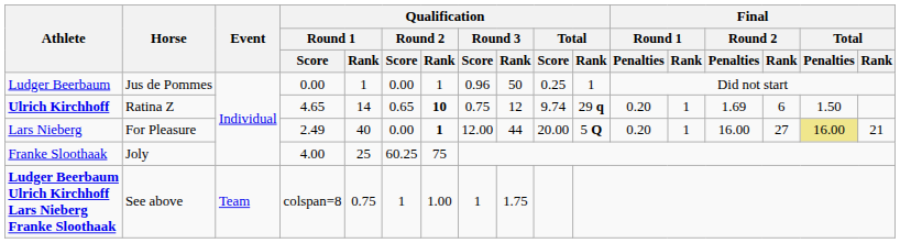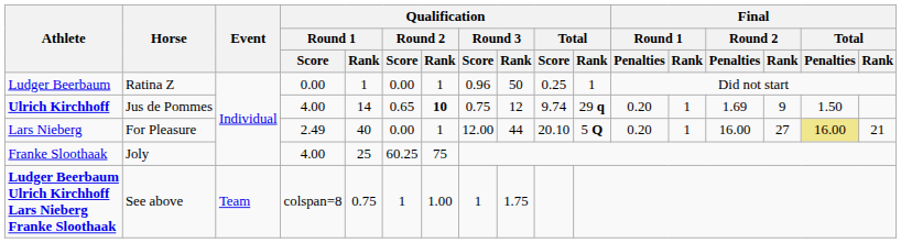Ludger Beerbaum | Horse: Jus de Pommes -> Ratina Z
Ulrich Kirchhoff | Horse: Ratina Z -> Jus de Pommes
Ulrich Kirchhoff | Qualification / Round 1 / Score: 4.65 -> 4.00
Ulrich Kirchhoff | Final / Round 2 / Rank: 6 -> 9
Lars Nieberg | Qualification / Round 2 / Rank: bold -> normal
Lars Nieberg | Qualification / Total / Score: 20.00 -> 20.10
